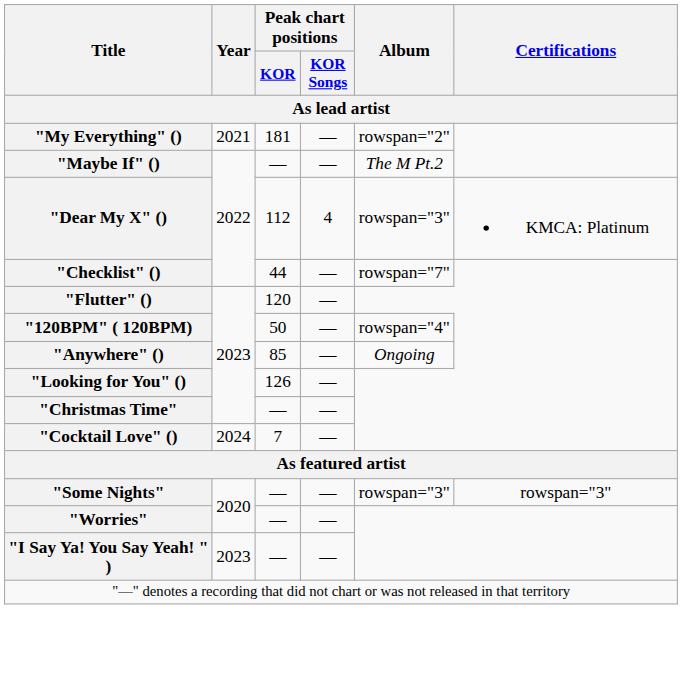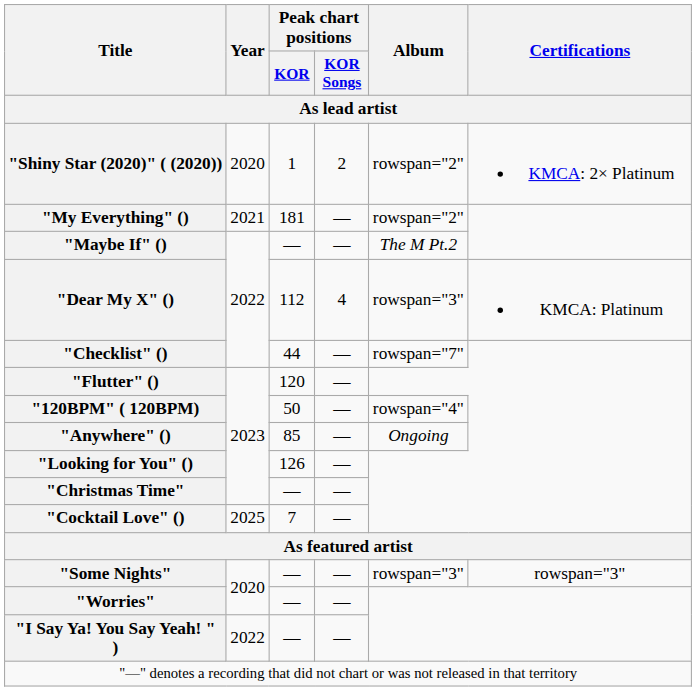+ row: "Shiny Star (2020)" ( (2020)) | 2020 | 1 | 2 | rowspan="2" | KMCA: 2× Platinum
"Cocktail Love" () | Year: 2024 -> 2025
"I Say Ya! You Say Yeah! " ) | Year: 2023 -> 2022
